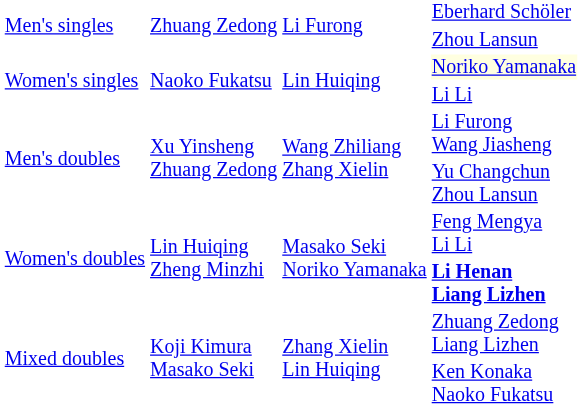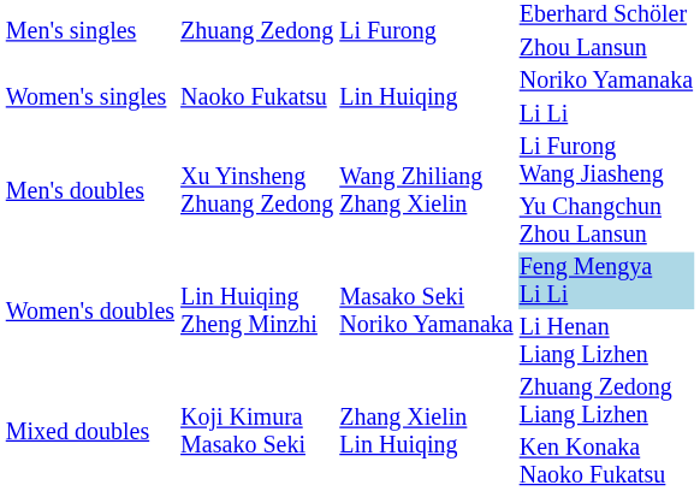Noriko Yamanaka | column 4: lightyellow background -> no background
Feng Mengya Li Li | column 4: no background -> lightblue background
Li Henan Liang Lizhen | column 4: bold -> normal
